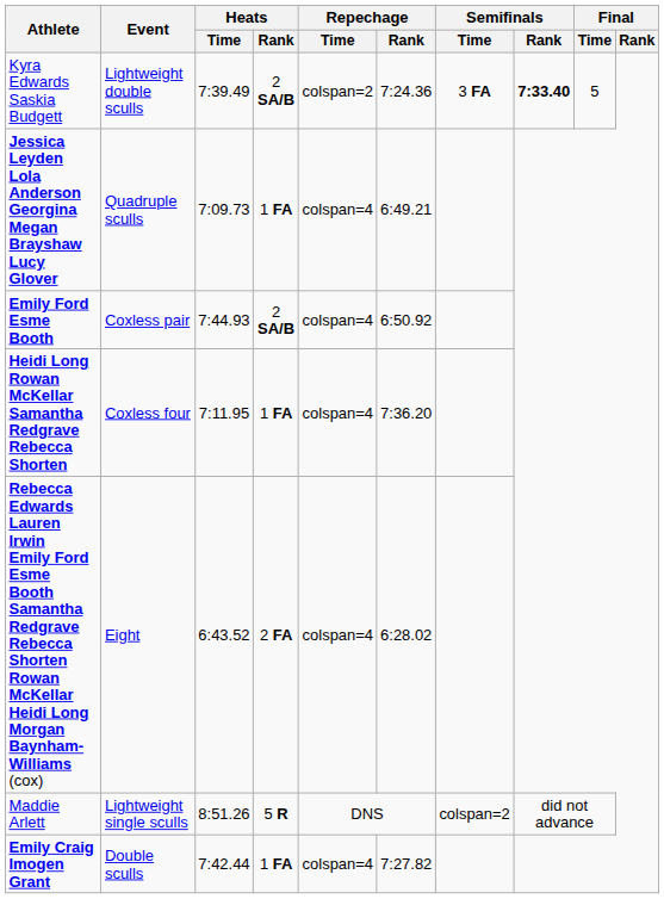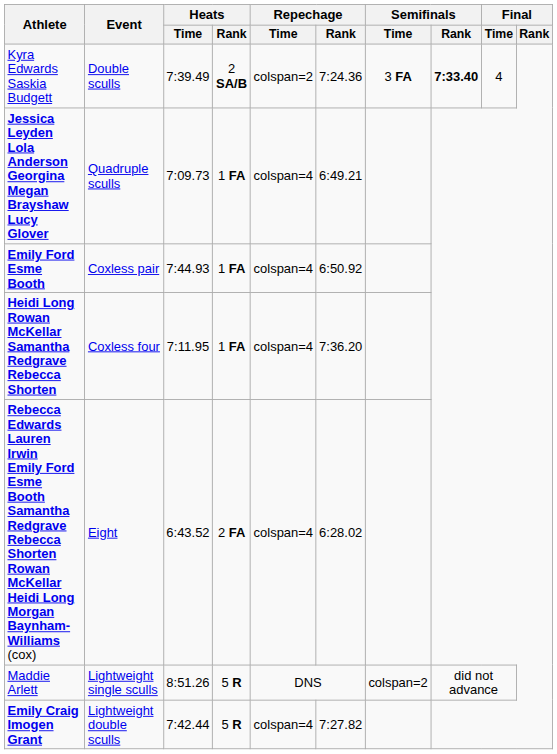Kyra Edwards Saskia Budgett | Event: Lightweight double sculls -> Double sculls
Kyra Edwards Saskia Budgett | Final / Time: 5 -> 4
Emily Ford Esme Booth | Heats / Rank: 2 SA/B -> 1 FA
Emily Craig Imogen Grant | Event: Double sculls -> Lightweight double sculls
Emily Craig Imogen Grant | Heats / Rank: 1 FA -> 5 R
